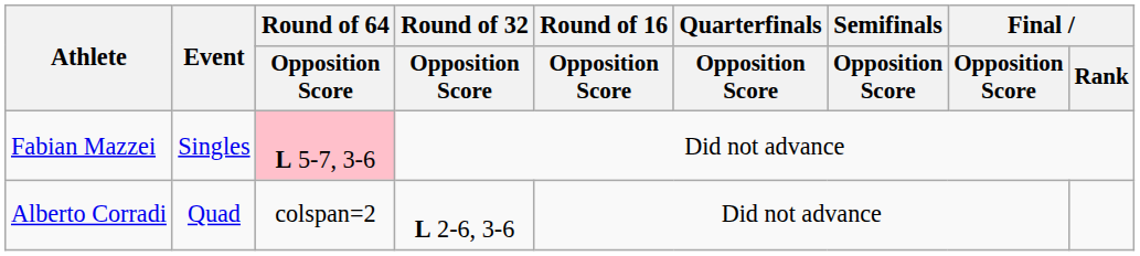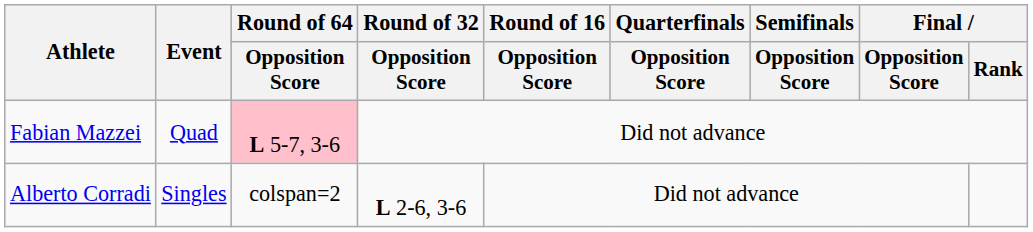Fabian Mazzei | Event: Singles -> Quad
Alberto Corradi | Event: Quad -> Singles
